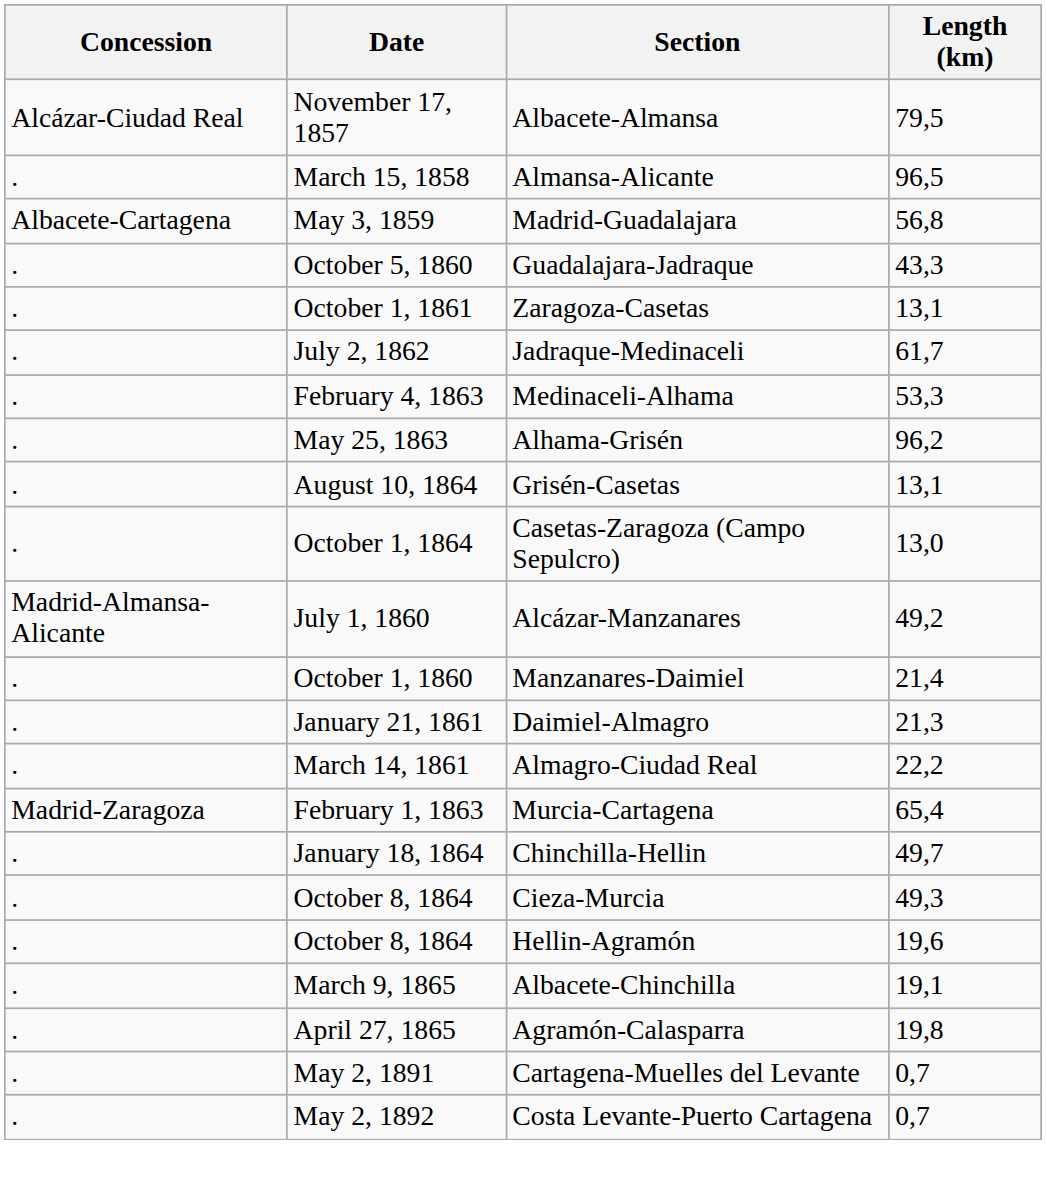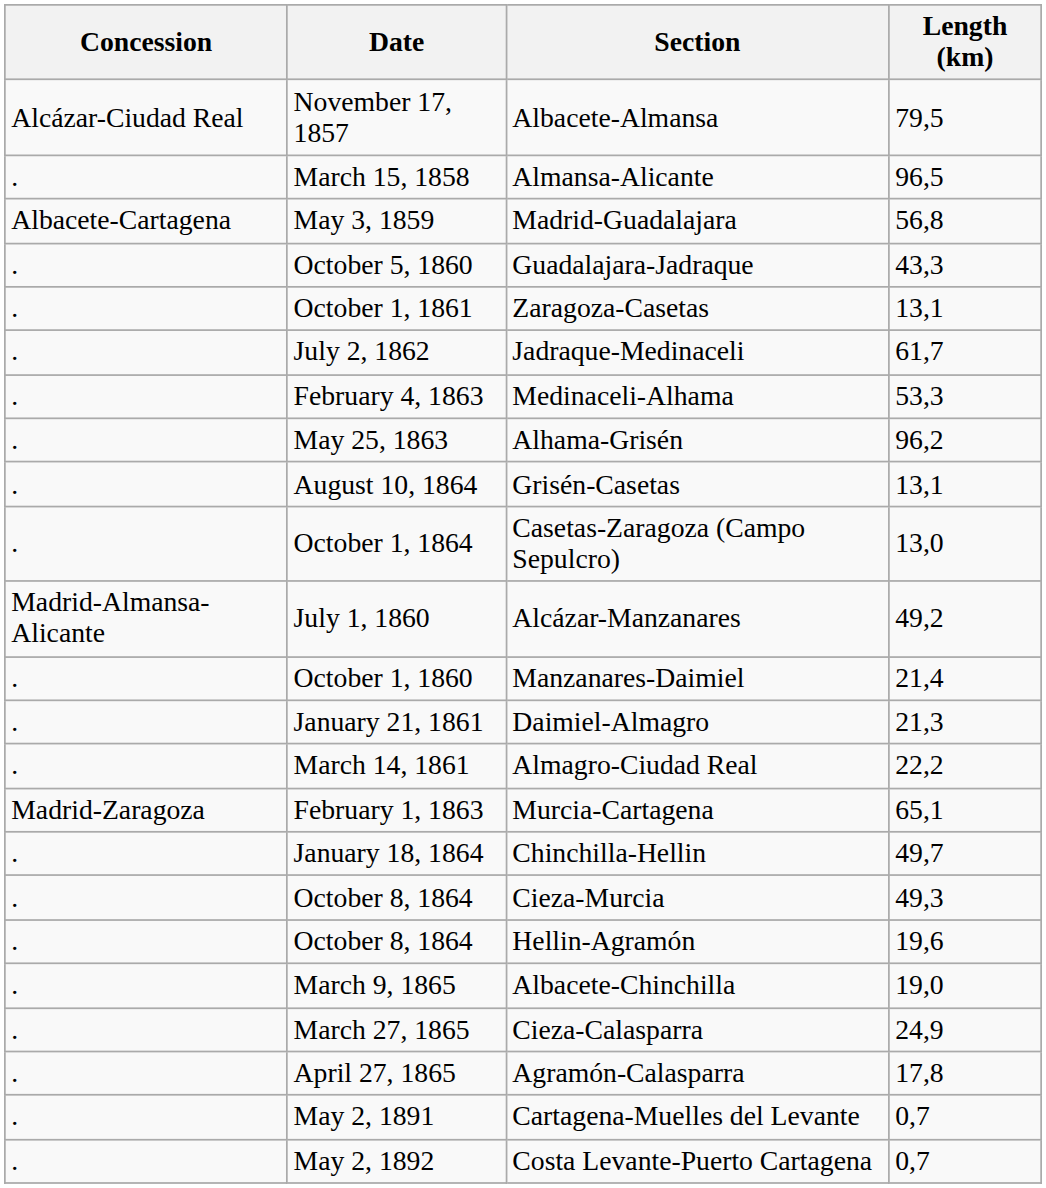Murcia-Cartagena | Length (km): 65,4 -> 65,1
Albacete-Chinchilla | Length (km): 19,1 -> 19,0
+ row: . | March 27, 1865 | Cieza-Calasparra | 24,9
Agramón-Calasparra | Length (km): 19,8 -> 17,8
